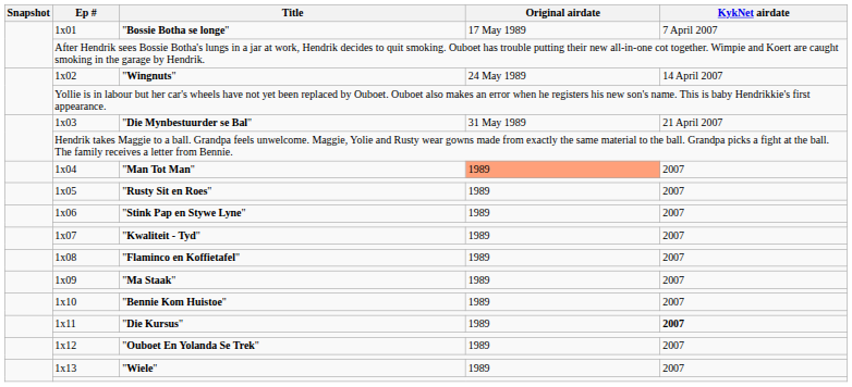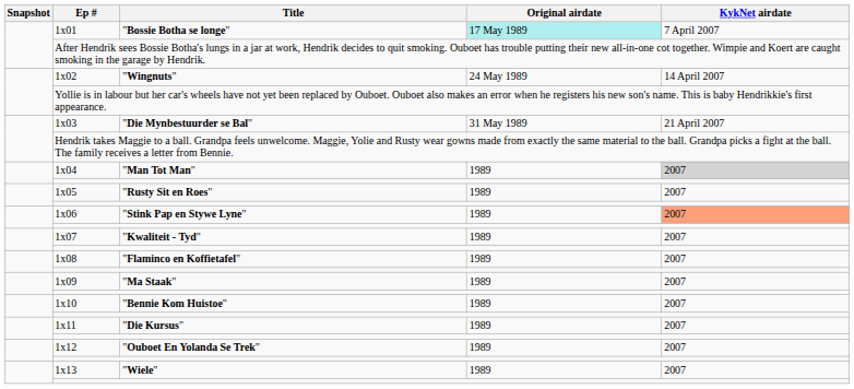1x01 | Original airdate: no background -> paleturquoise background
1x04 | Original airdate: lightsalmon background -> no background
1x04 | KykNet airdate: no background -> lightgrey background
1x06 | KykNet airdate: no background -> lightsalmon background
1x11 | KykNet airdate: bold -> normal
